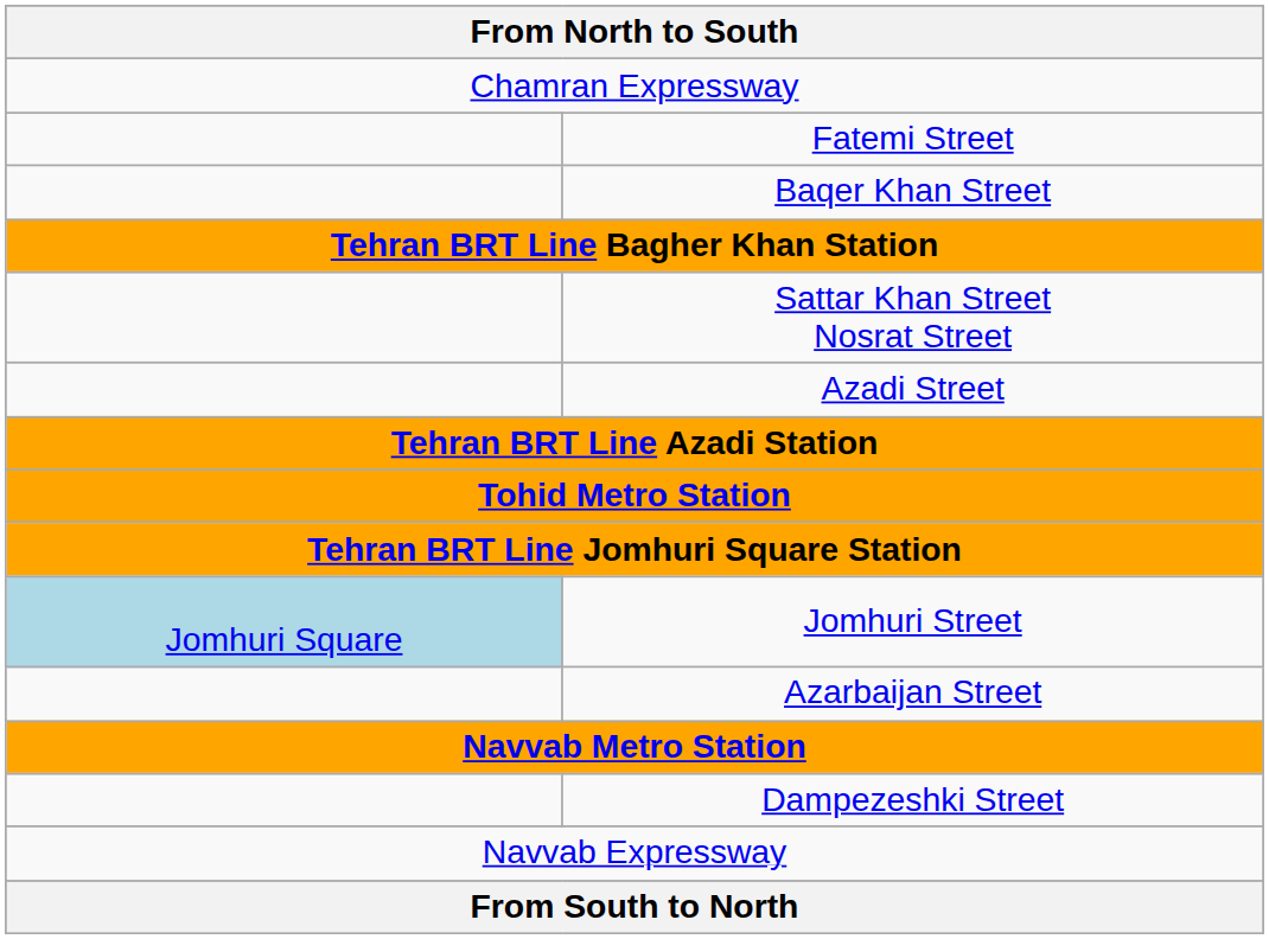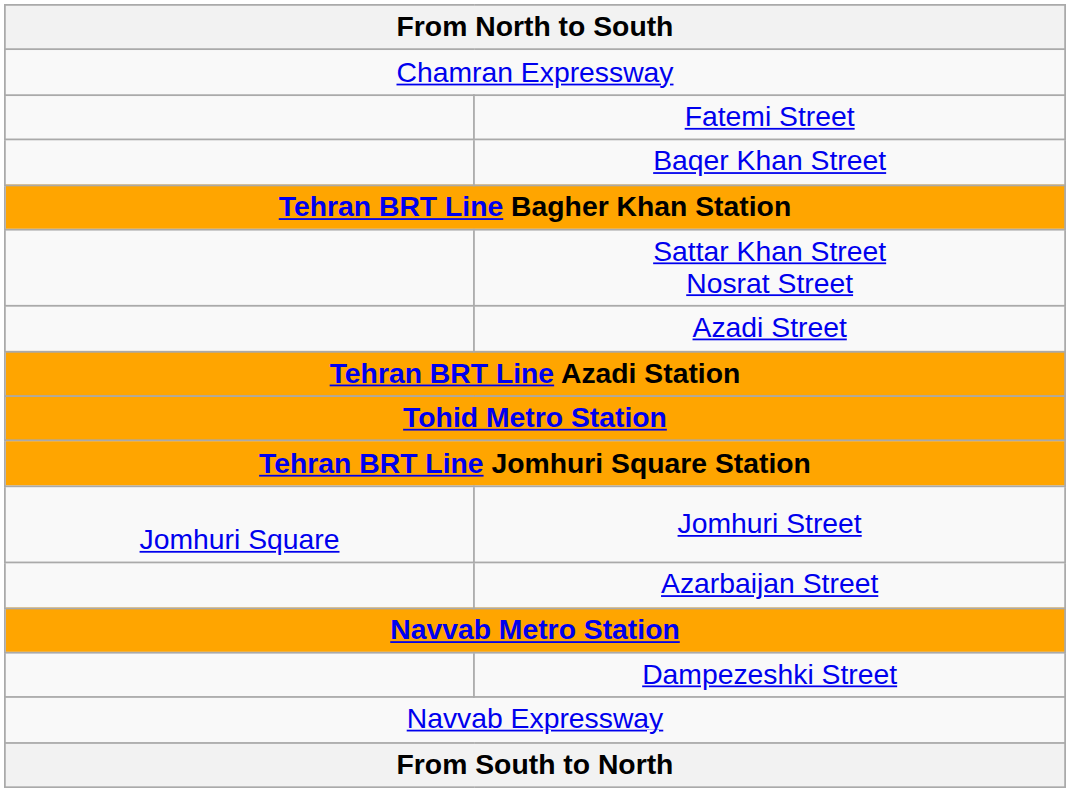Jomhuri Street | column 1: lightblue background -> no background
